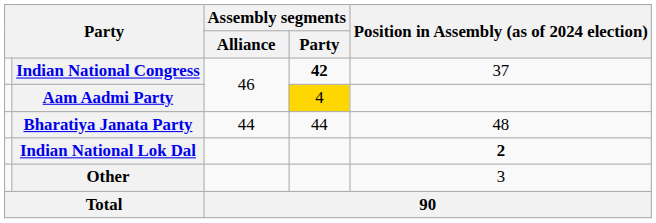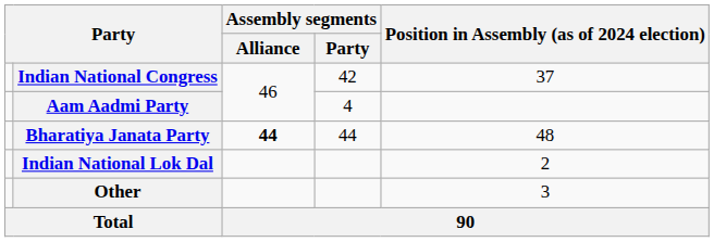Indian National Congress | Assembly segments / Party: bold -> normal
Aam Aadmi Party | Assembly segments / Party: gold background -> no background
Bharatiya Janata Party | Assembly segments / Alliance: normal -> bold
Indian National Lok Dal | Position in Assembly (as of 2024 election): bold -> normal
